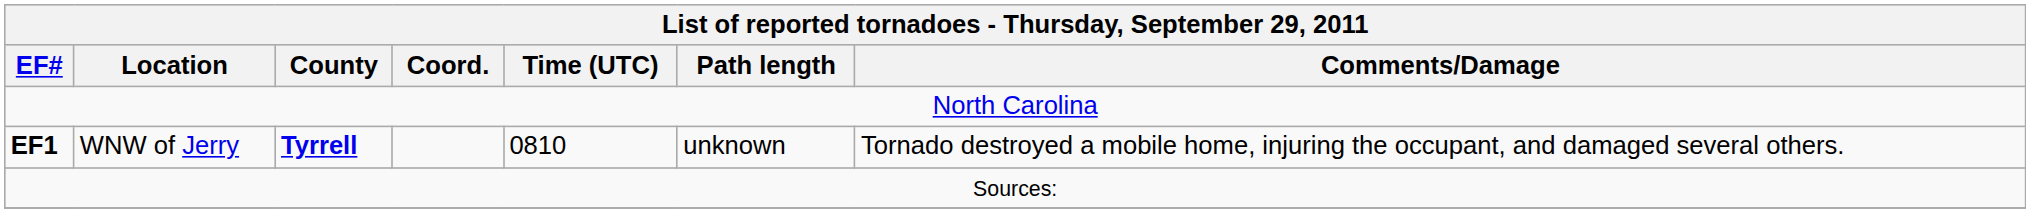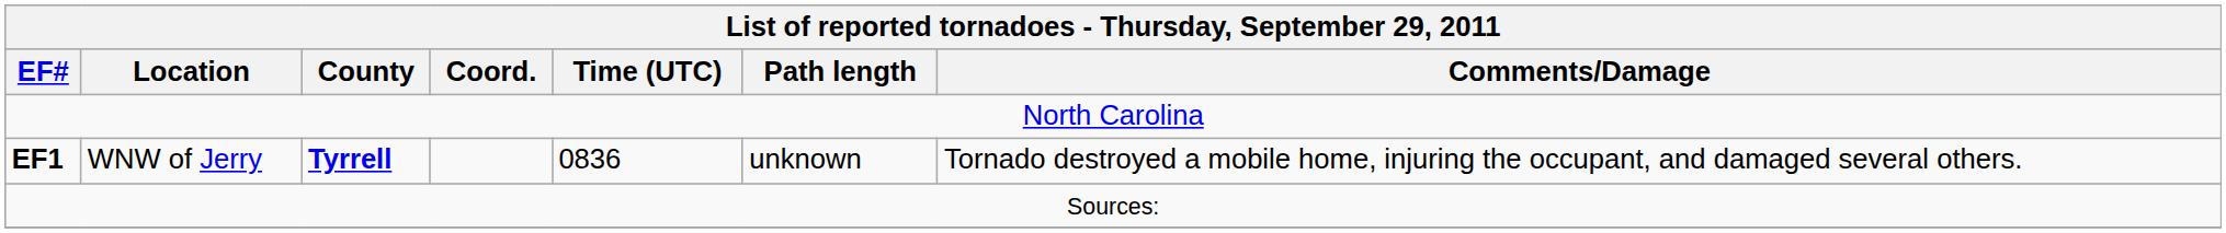EF1 | Time (UTC): 0810 -> 0836
